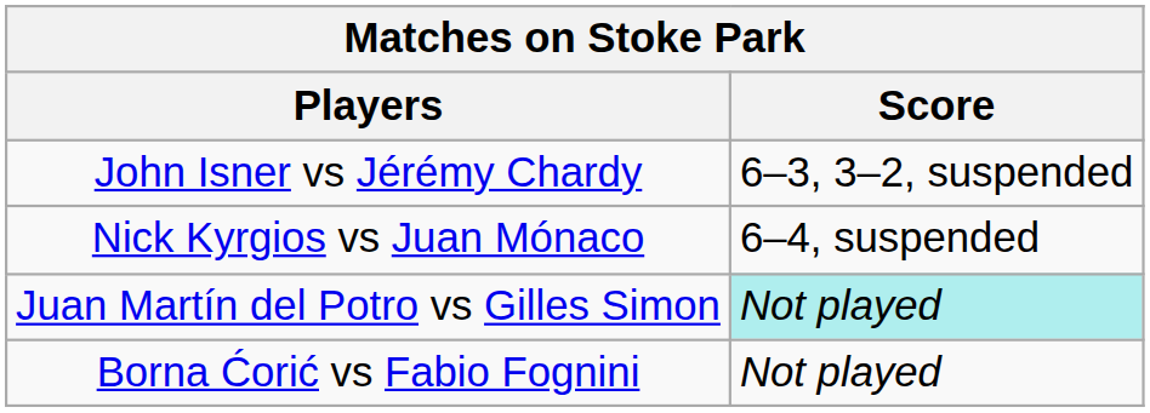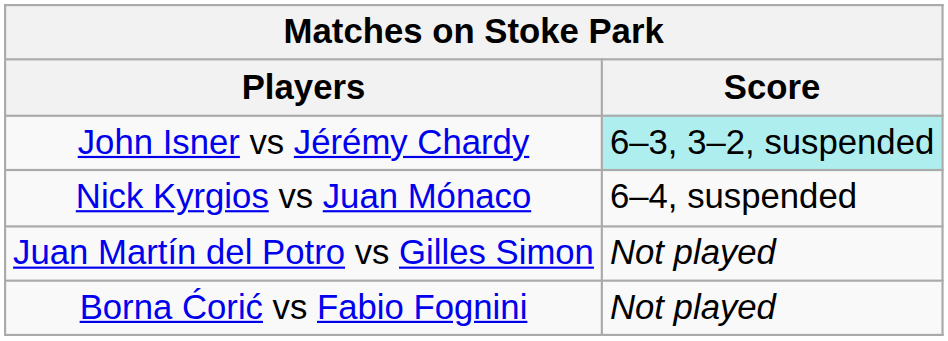John Isner vs Jérémy Chardy | Score: no background -> paleturquoise background
Juan Martín del Potro vs Gilles Simon | Score: paleturquoise background -> no background
